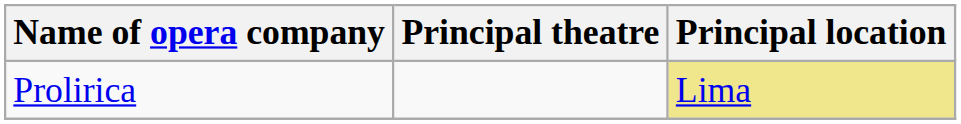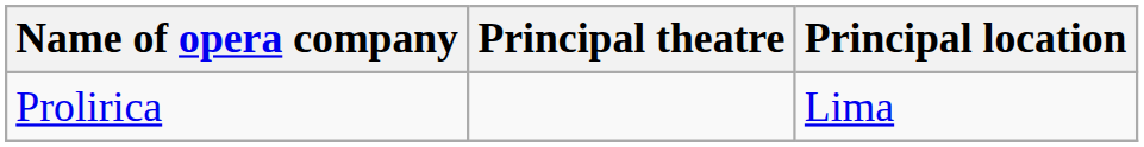Prolirica | Principal location: khaki background -> no background
